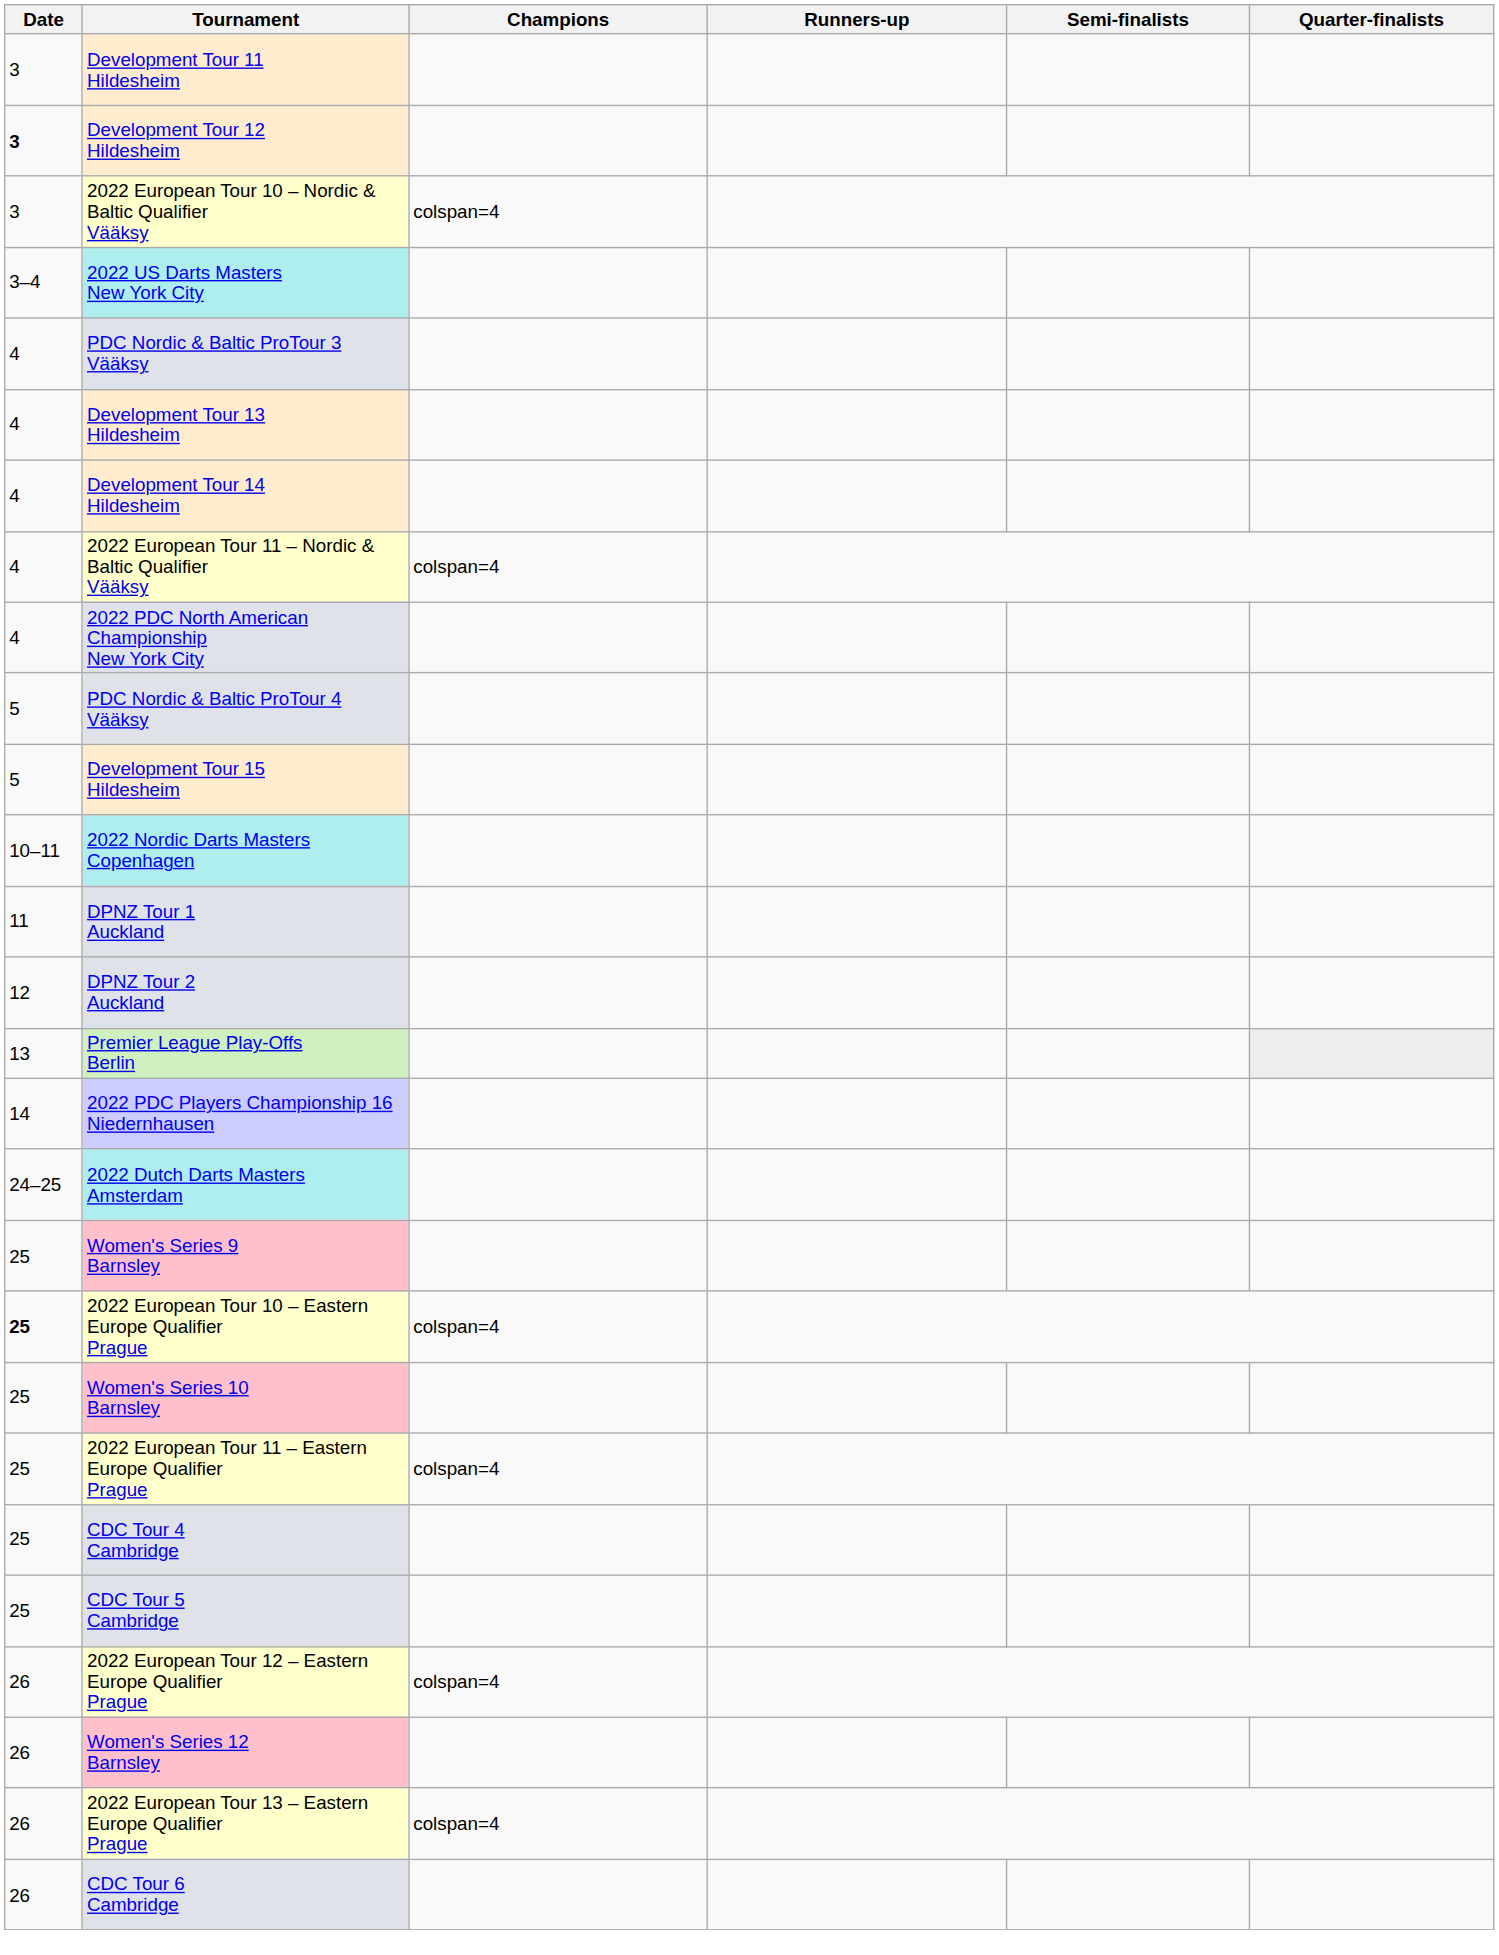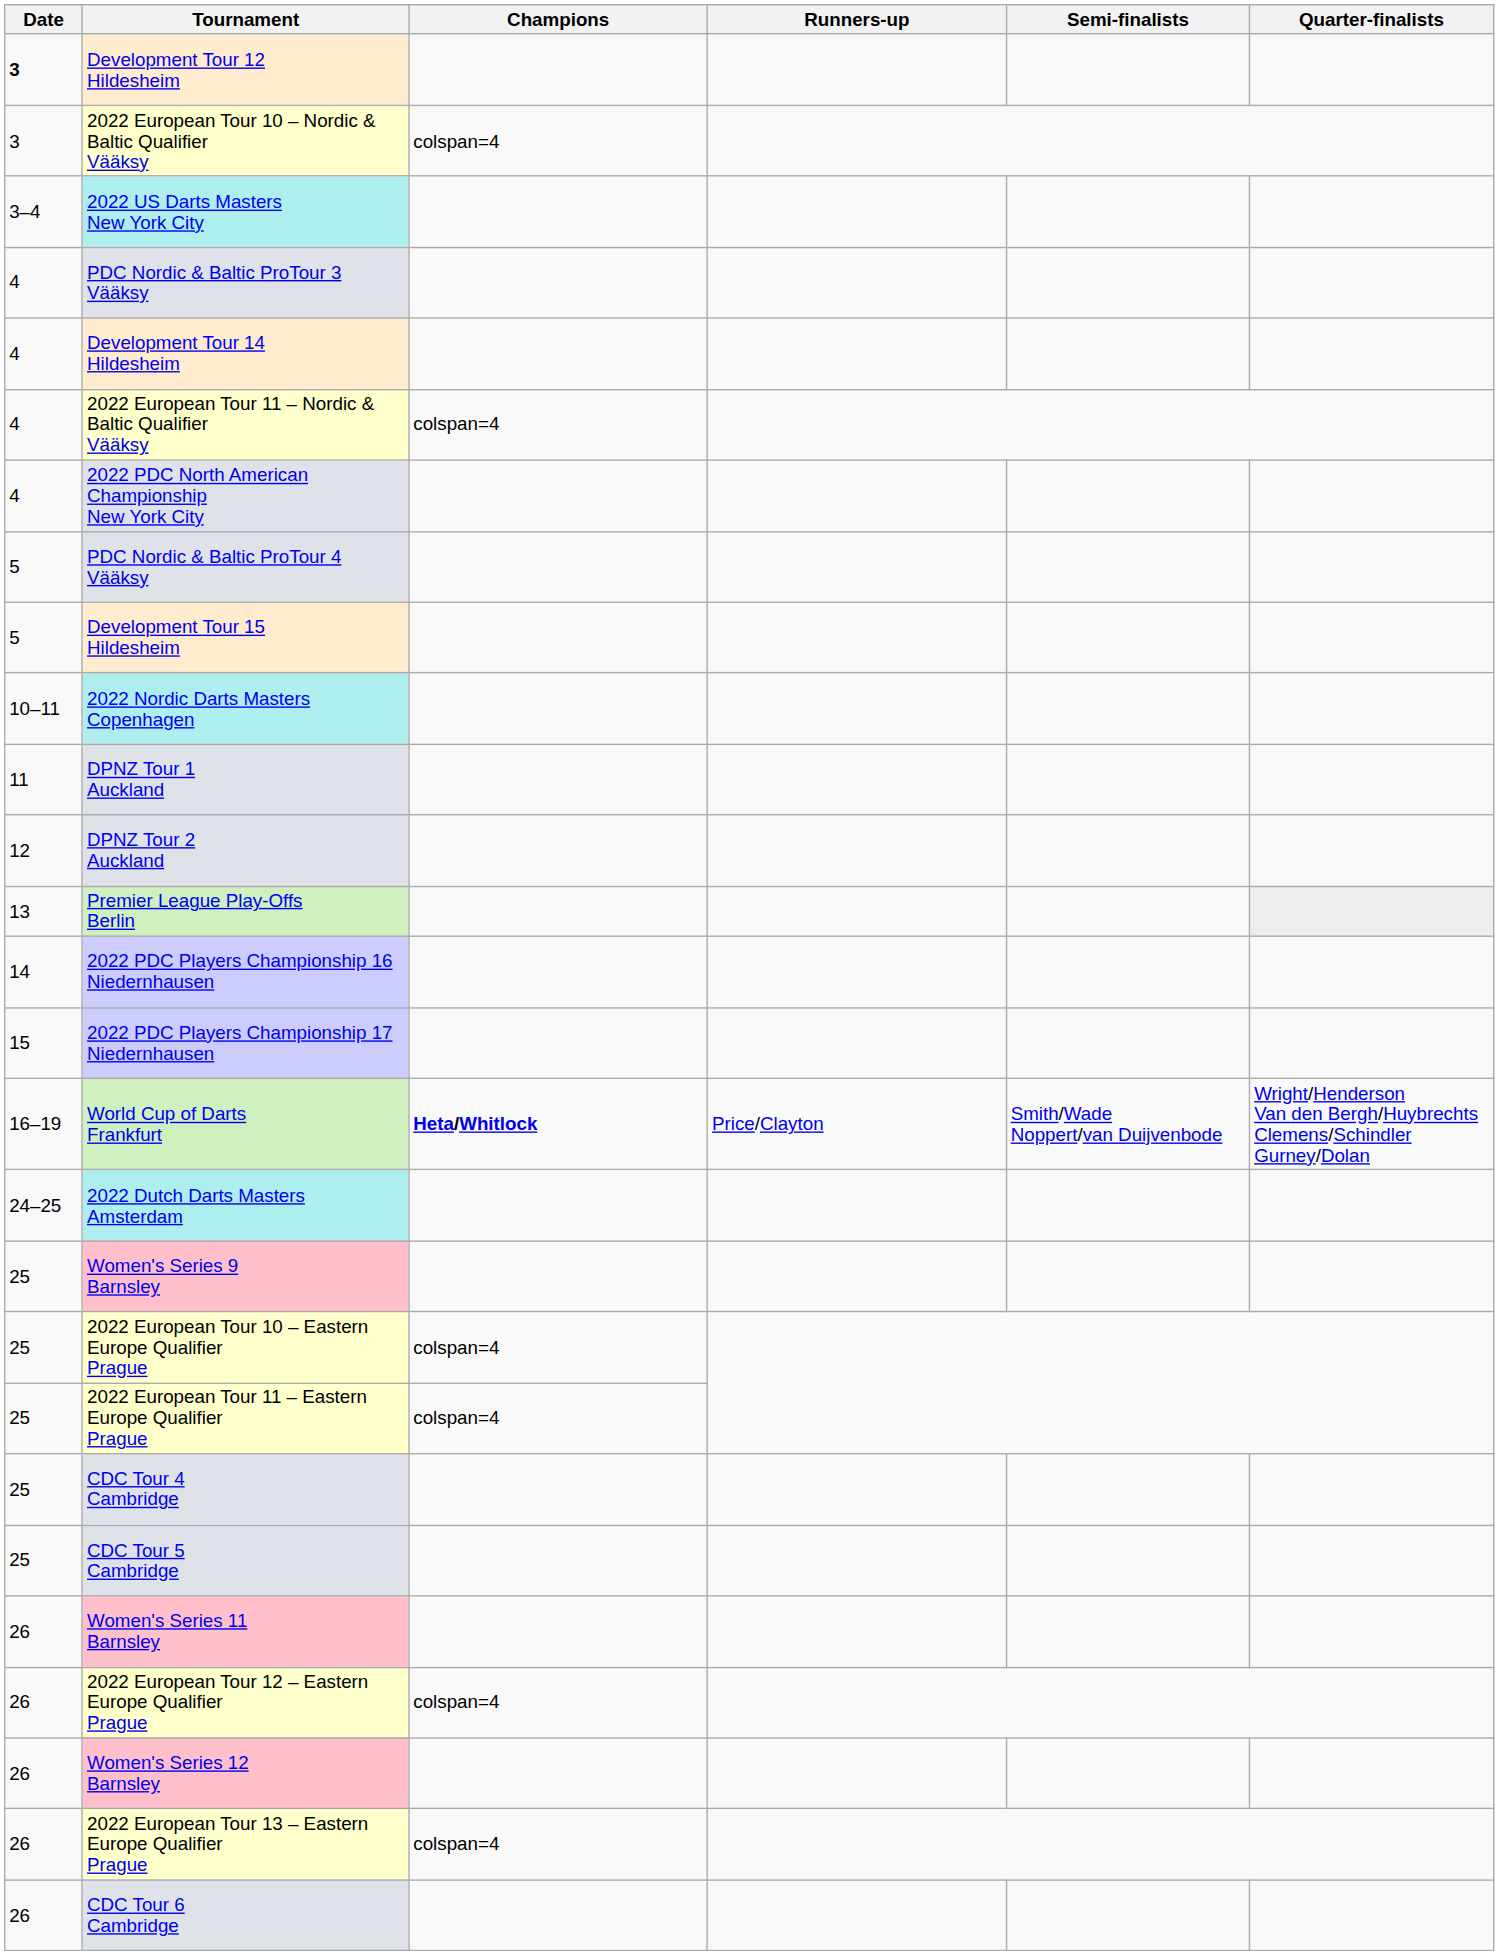- row: 3 | Development Tour 11 Hildesheim
- row: 4 | Development Tour 13 Hildesheim
+ row: 15 | 2022 PDC Players Championship 17 Niedernhausen
+ row: 16–19 | World Cup of Darts Frankfurt | Heta/Whitlock | Price/Clayton | Smith/Wade Noppert/van Duijvenbode | Wright/Henderson Van den Bergh/Huybrechts Clemens/Schindler Gurney/Dolan
2022 European Tour 10 – Eastern Europe Qualifier Prague | Date: bold -> normal
- row: 25 | Women's Series 10 Barnsley
+ row: 26 | Women's Series 11 Barnsley
